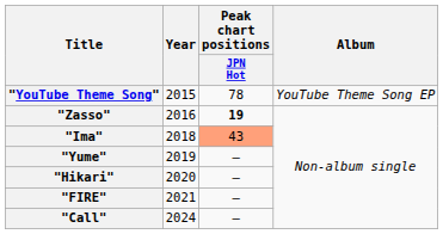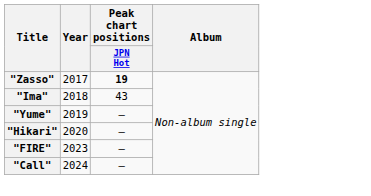- row: "YouTube Theme Song" | 2015 | 78 | YouTube Theme Song EP
"Zasso" | Year: 2016 -> 2017
"Ima" | Peak chart positions / JPN Hot: lightsalmon background -> no background
"FIRE" | Year: 2021 -> 2023
